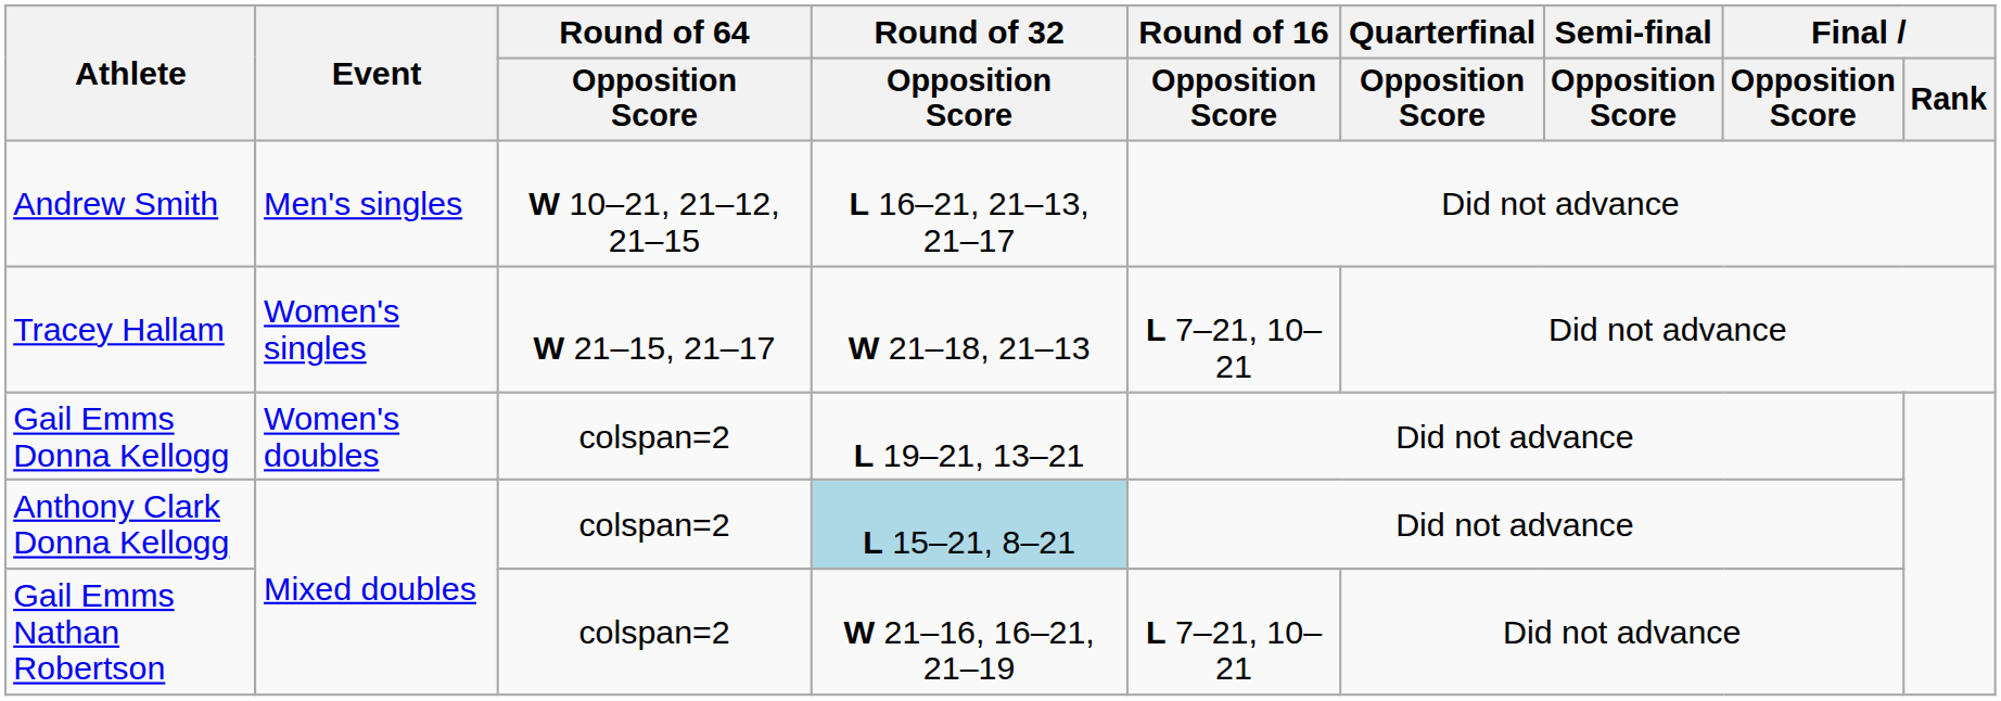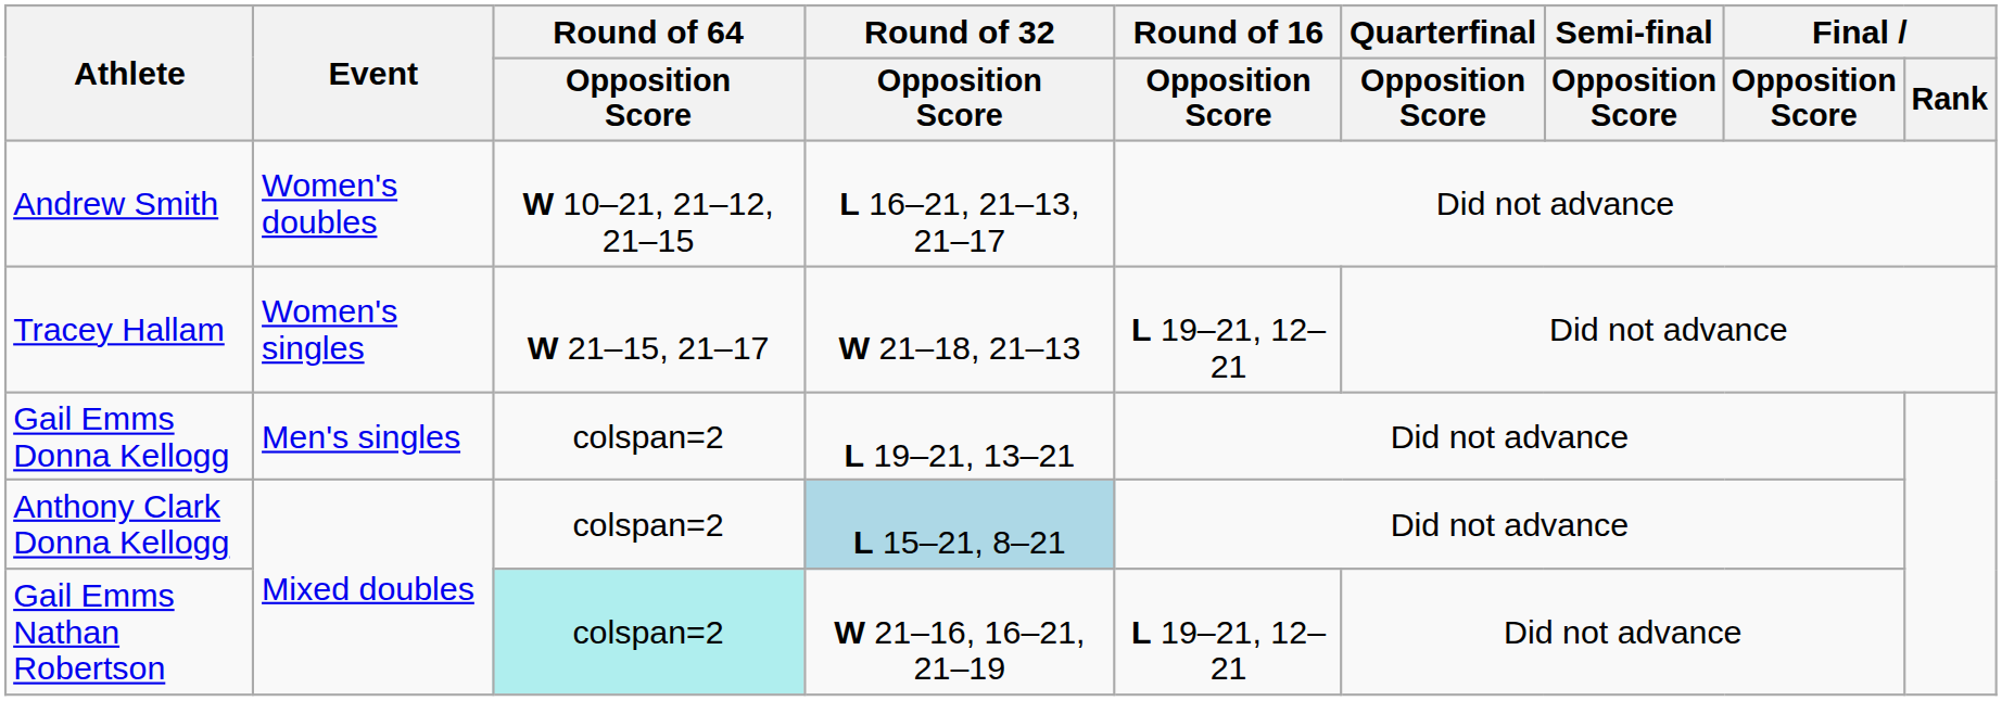Andrew Smith | Event: Men's singles -> Women's doubles
Tracey Hallam | Round of 16 / Opposition Score: L 7–21, 10–21 -> L 19–21, 12–21
Gail Emms Donna Kellogg | Event: Women's doubles -> Men's singles
Gail Emms Nathan Robertson | Round of 64 / Opposition Score: no background -> paleturquoise background
Gail Emms Nathan Robertson | Round of 16 / Opposition Score: L 7–21, 10–21 -> L 19–21, 12–21
